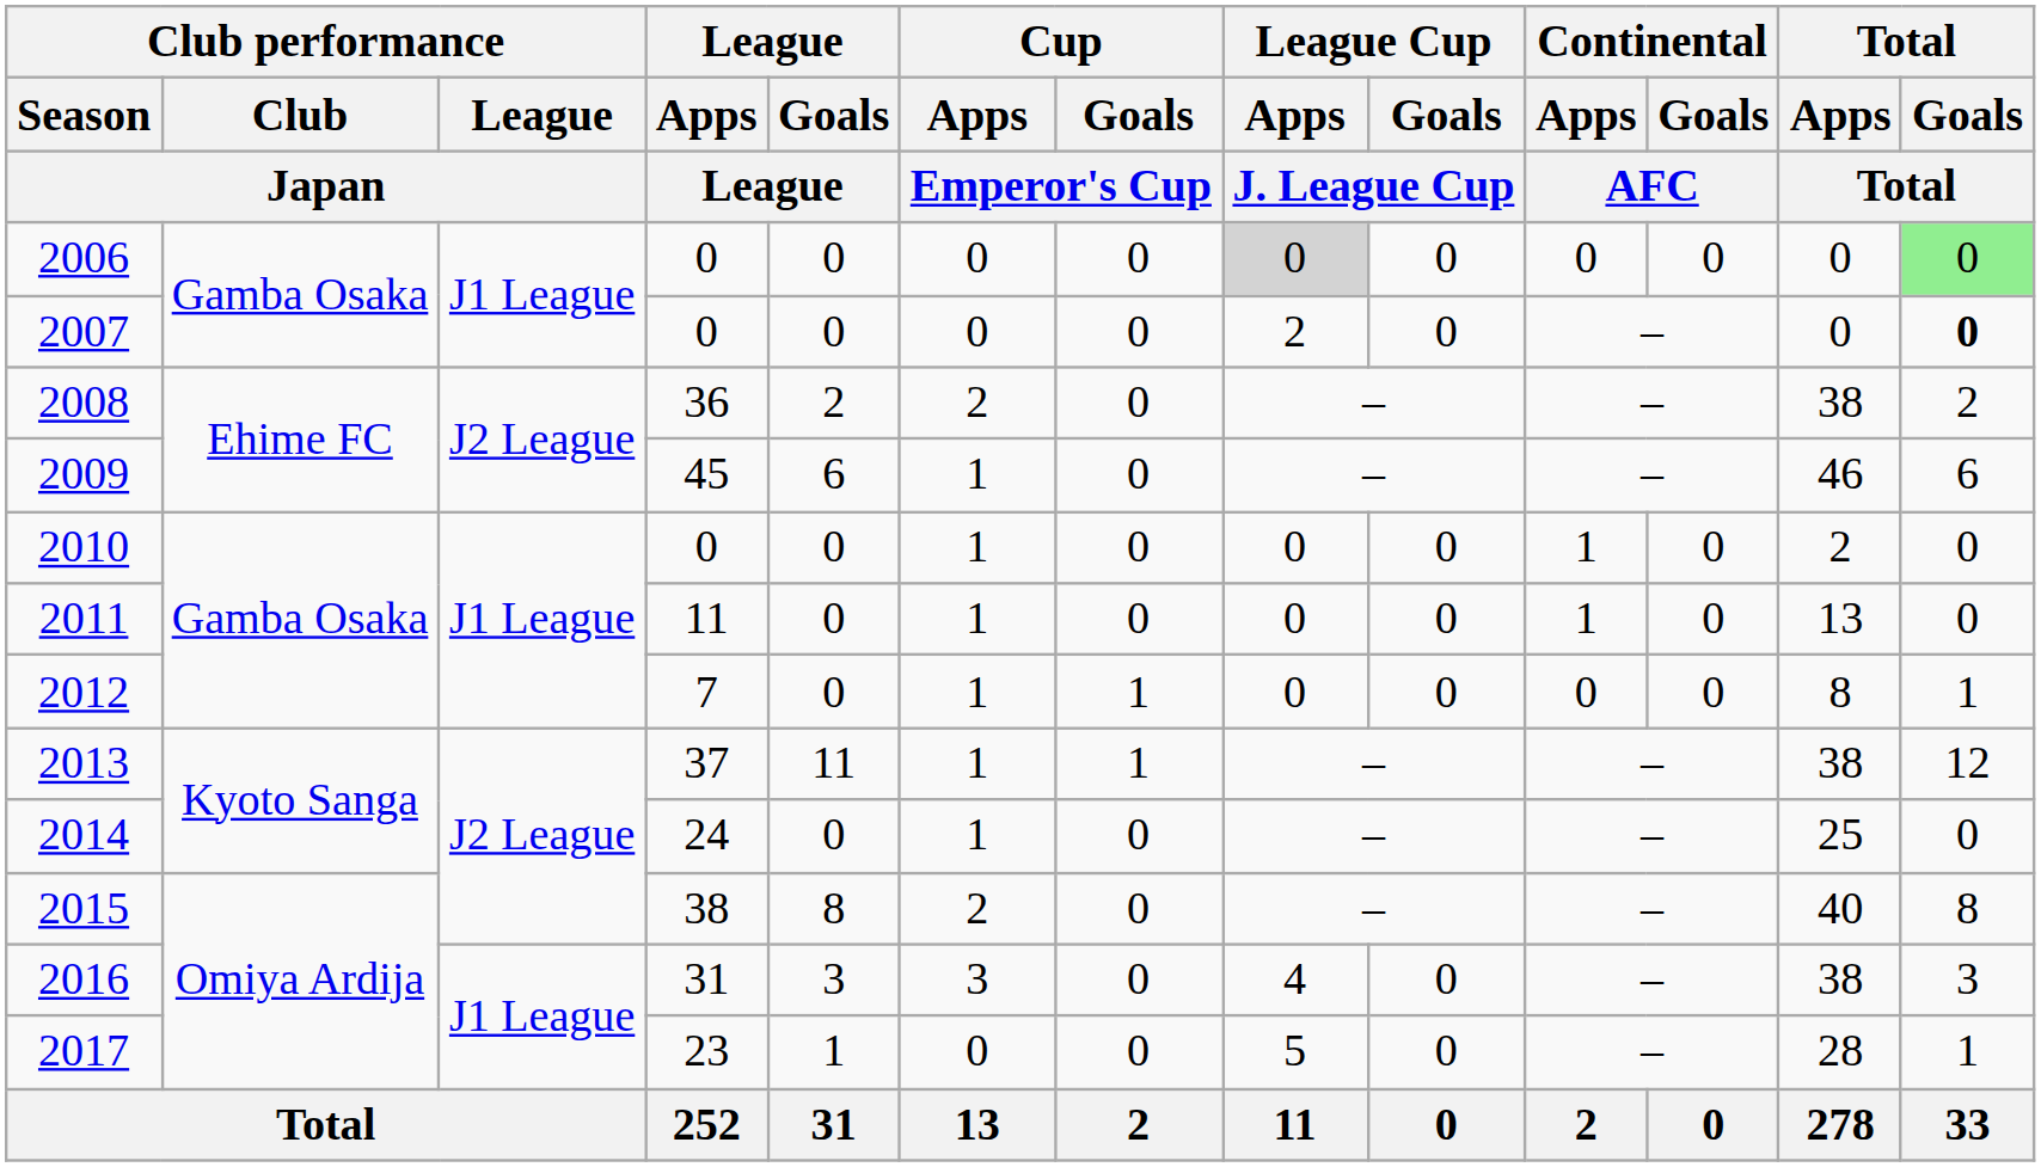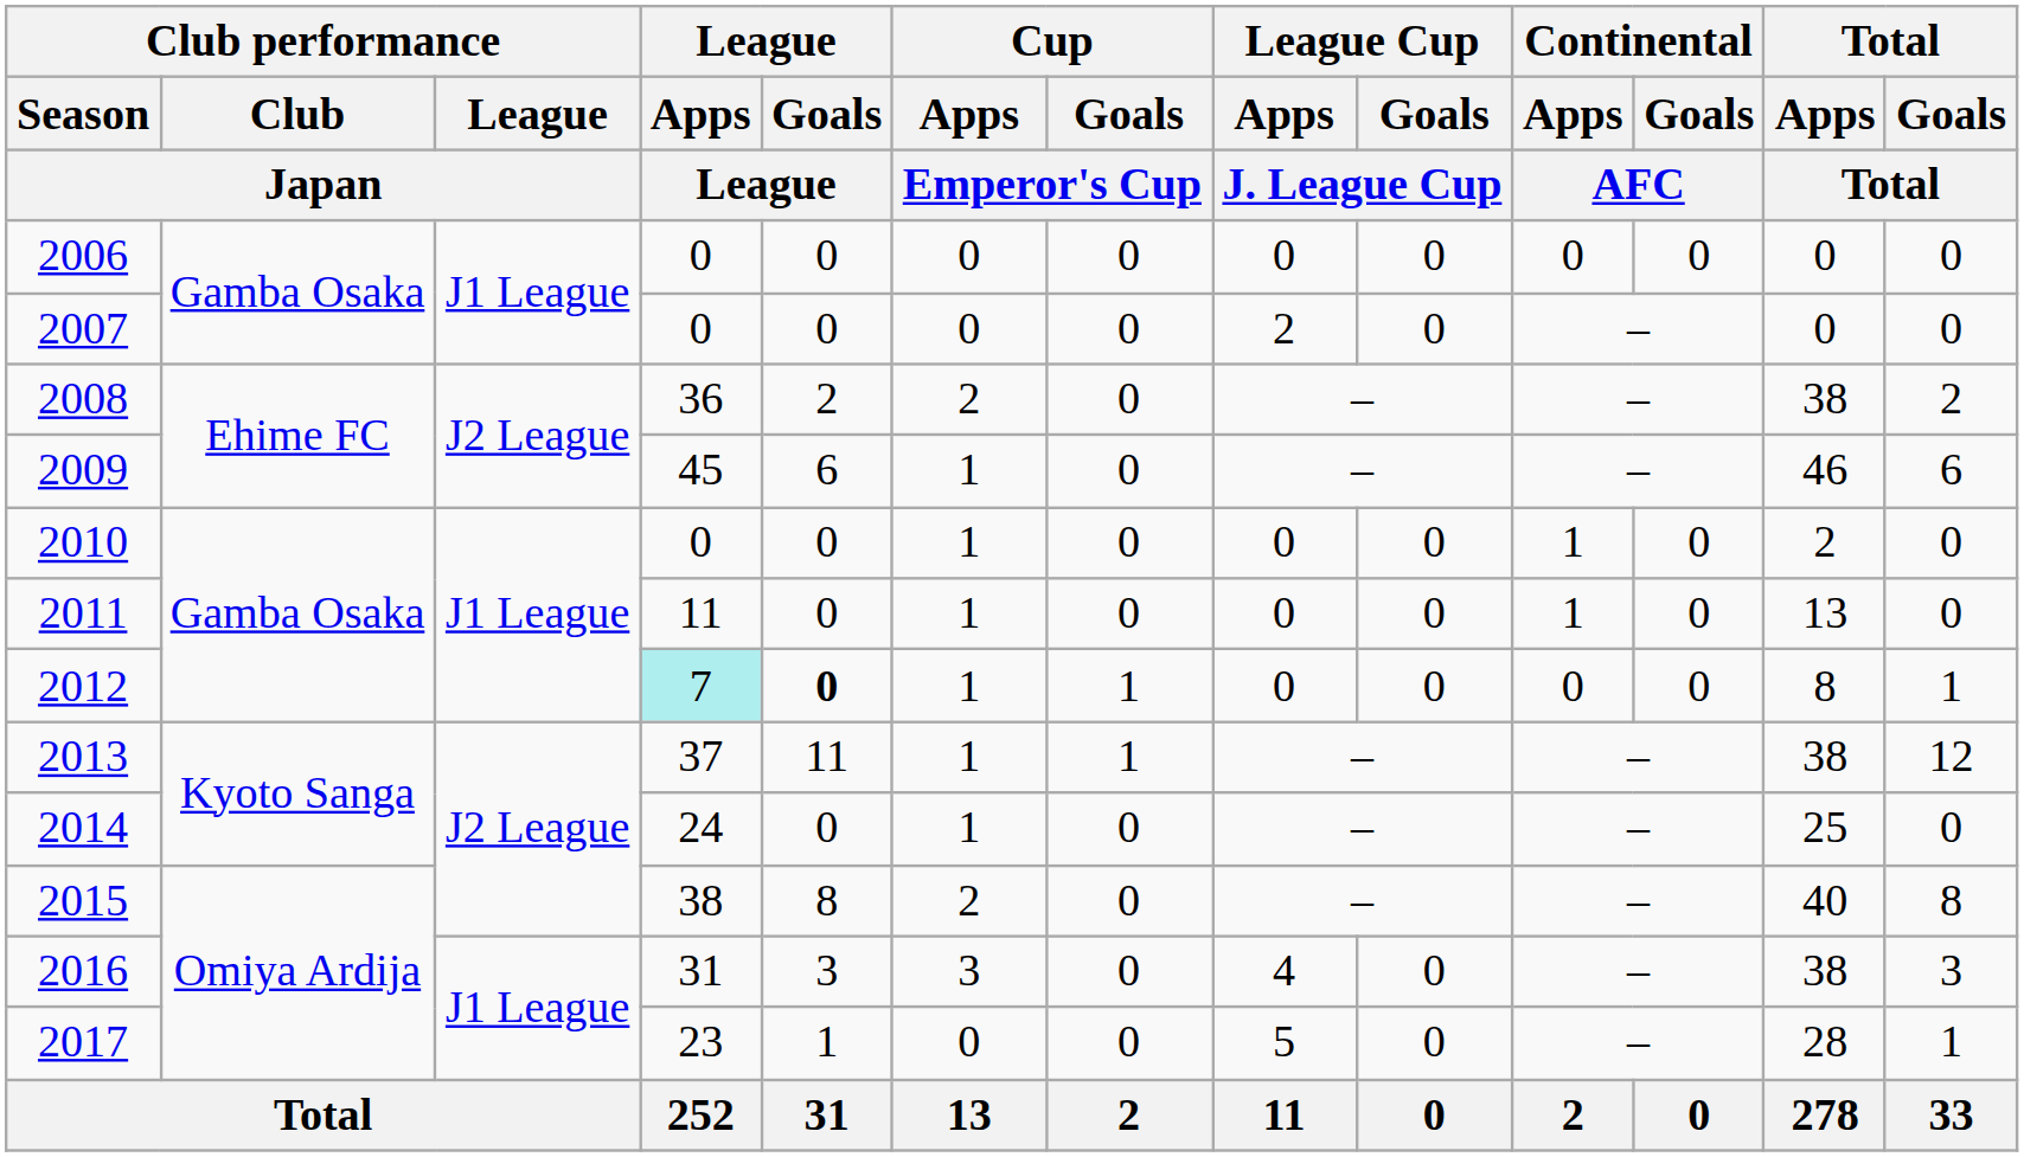2006 | League Cup / Apps / J. League Cup: lightgrey background -> no background
2006 | Total / Goals / Total: lightgreen background -> no background
2007 | Total / Goals / Total: bold -> normal
2012 | League / Apps / League: no background -> paleturquoise background
2012 | League / Goals / League: normal -> bold
